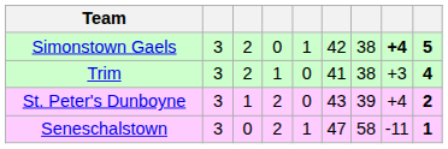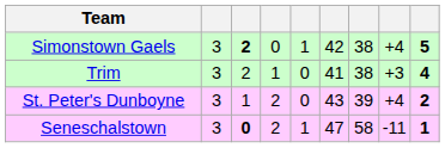Simonstown Gaels | column 3: normal -> bold
Simonstown Gaels | column 8: bold -> normal
Seneschalstown | column 3: normal -> bold
